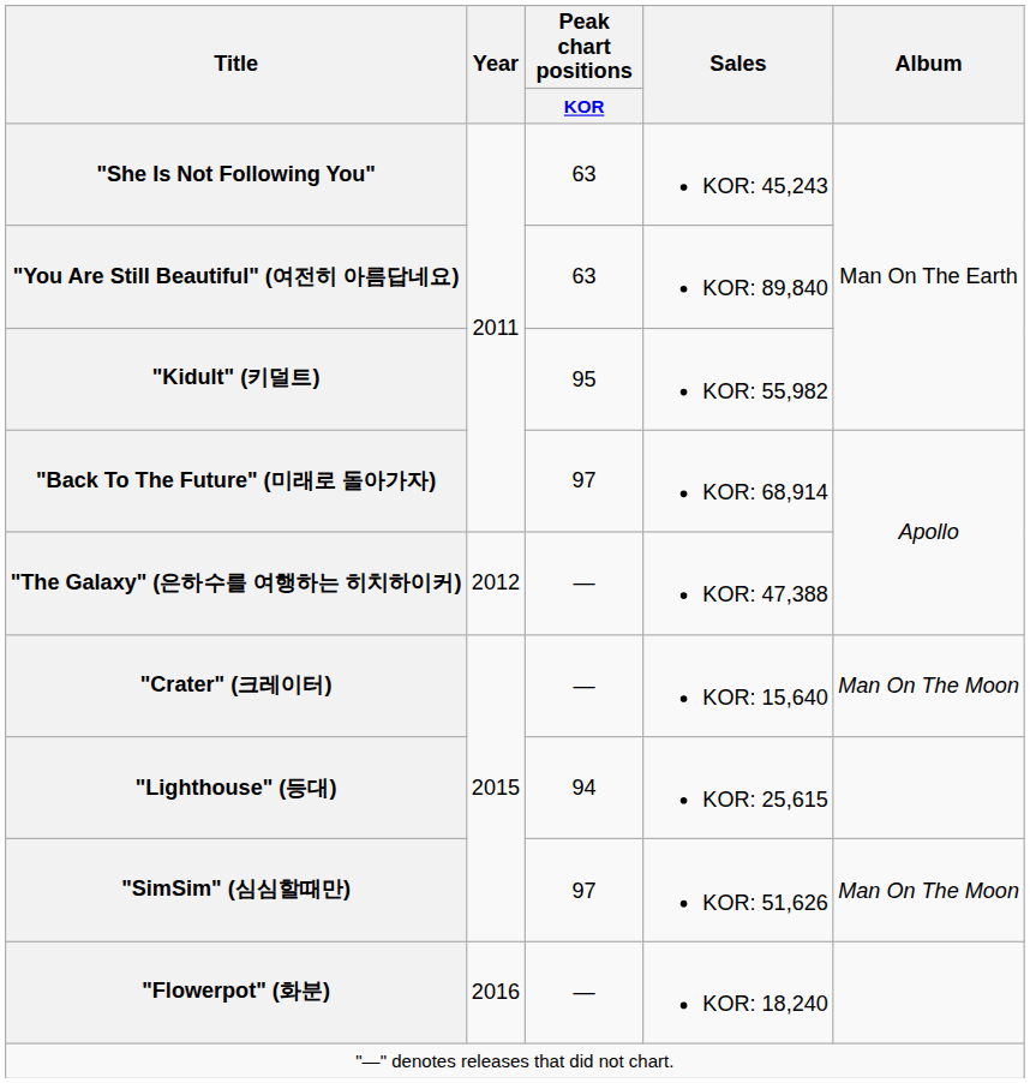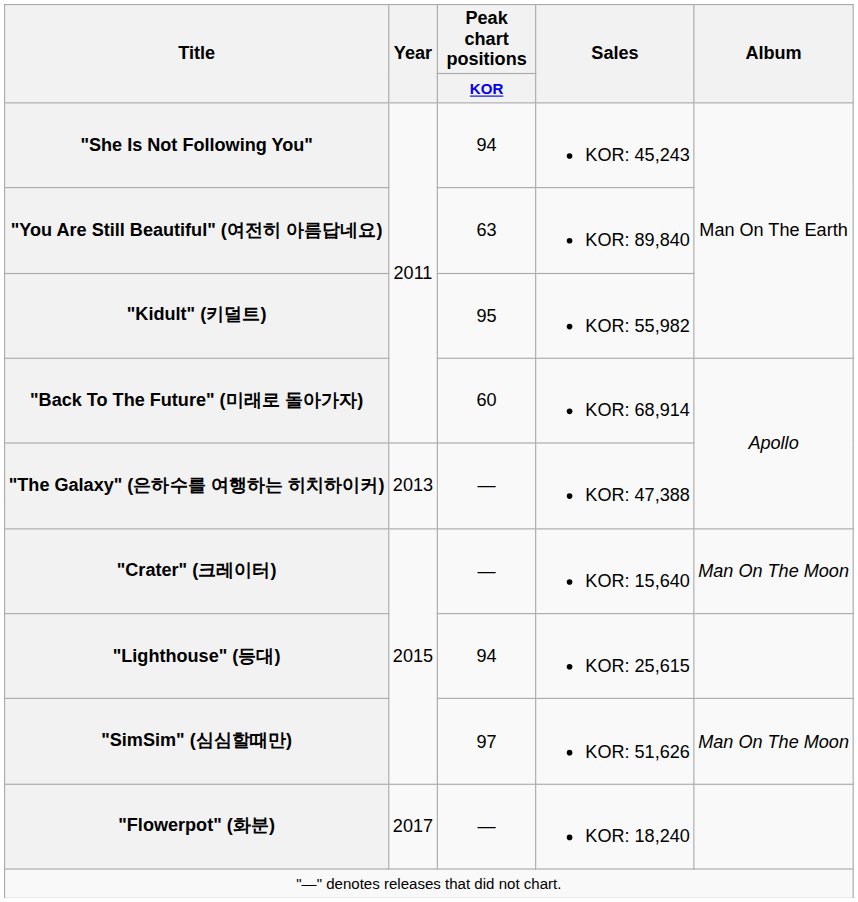"She Is Not Following You" | Peak chart positions / KOR: 63 -> 94
"Back To The Future" (미래로 돌아가자) | Peak chart positions / KOR: 97 -> 60
"The Galaxy" (은하수를 여행하는 히치하이커) | Year: 2012 -> 2013
"Flowerpot" (화분) | Year: 2016 -> 2017
